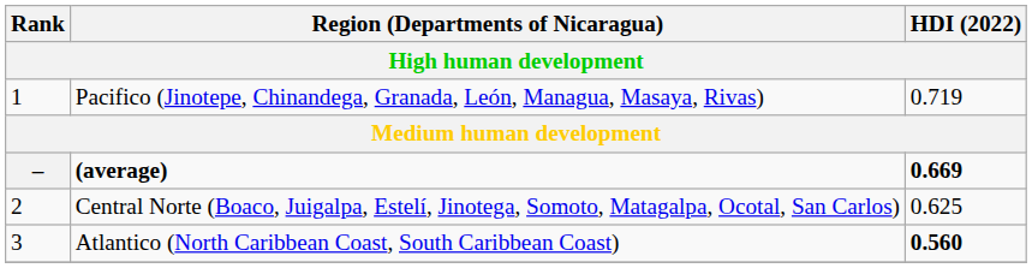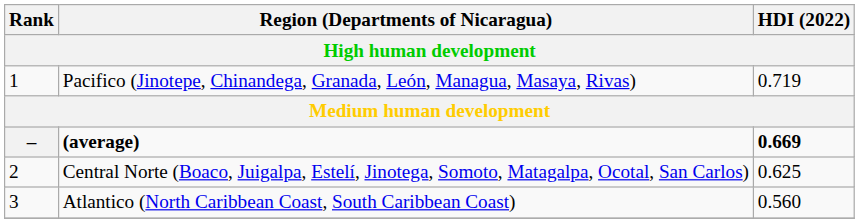Atlantico (North Caribbean Coast, South Caribbean Coast) | HDI (2022): bold -> normal
